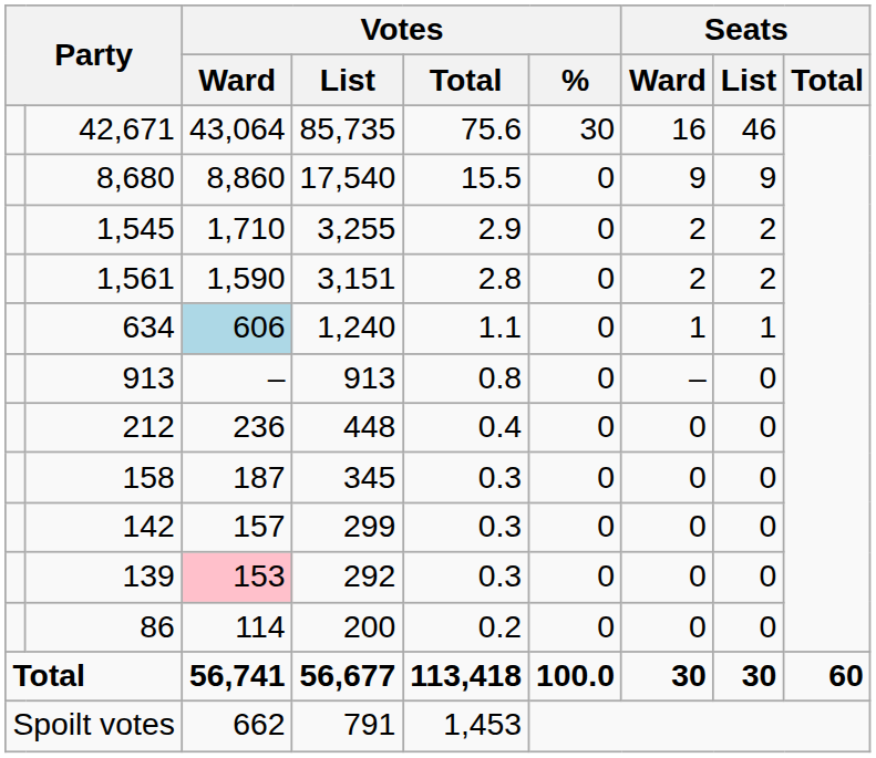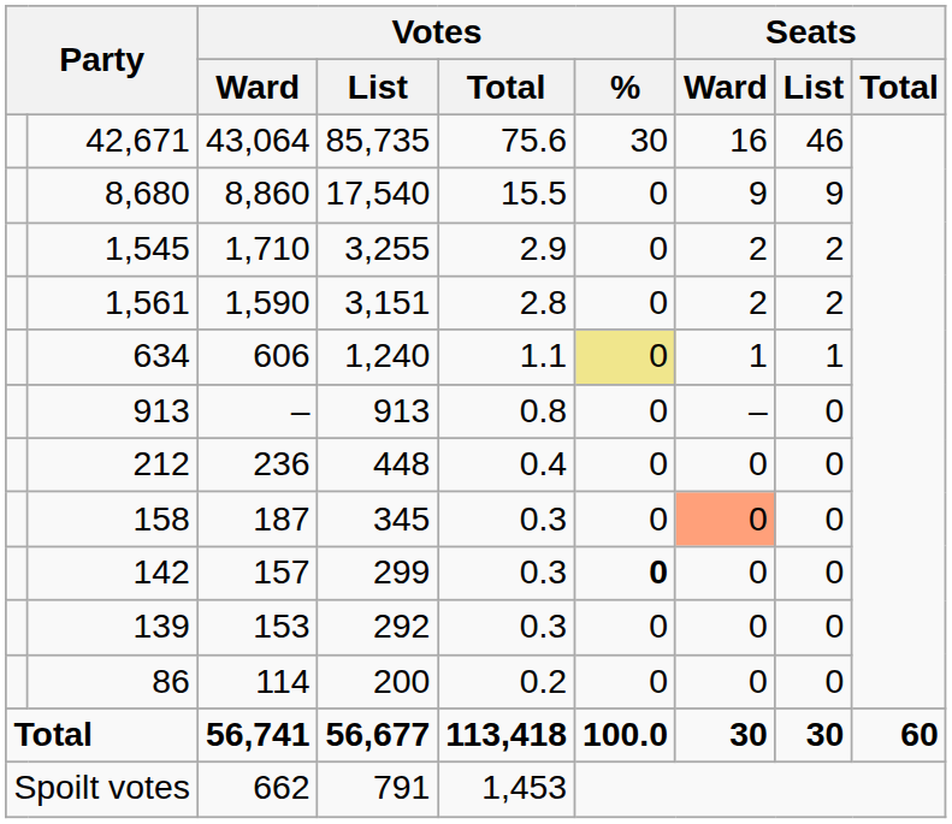634 | Votes / Ward: lightblue background -> no background
634 | Votes / %: no background -> khaki background
158 | Seats / Ward: no background -> lightsalmon background
142 | Votes / %: normal -> bold
139 | Votes / Ward: pink background -> no background
